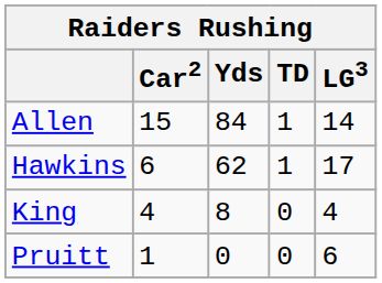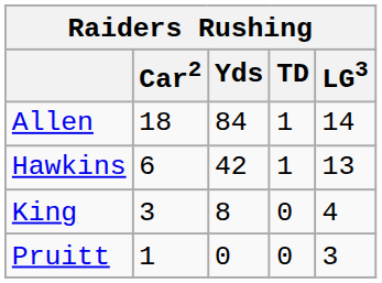Allen | Car2: 15 -> 18
Hawkins | Yds: 62 -> 42
Hawkins | LG3: 17 -> 13
King | Car2: 4 -> 3
Pruitt | LG3: 6 -> 3
